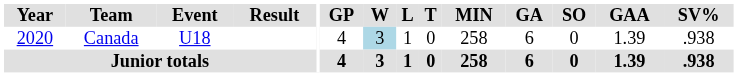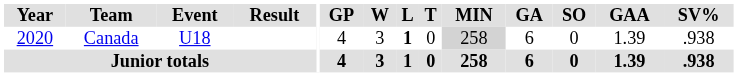Canada | W: lightblue background -> no background
Canada | L: normal -> bold
Canada | MIN: no background -> lightgrey background
